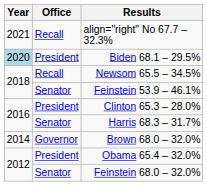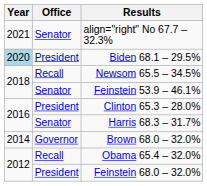align="right" No 67.7 – 32.3% | Office: Recall -> Senator
Obama 65.4 – 32.0% | Office: President -> Recall
Feinstein 68.0 – 32.0% | Office: Senator -> President
